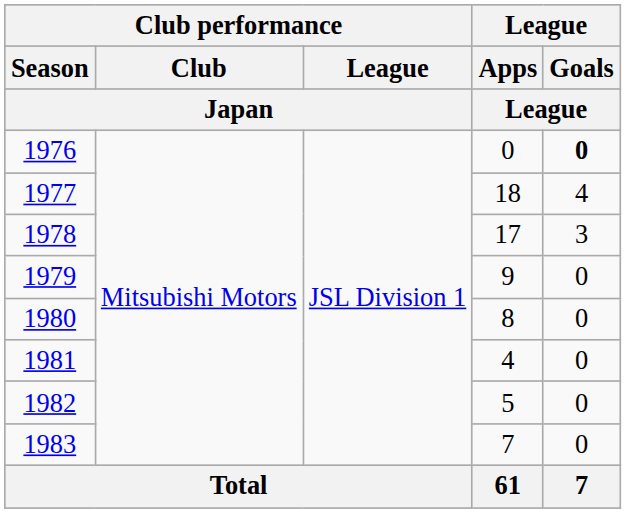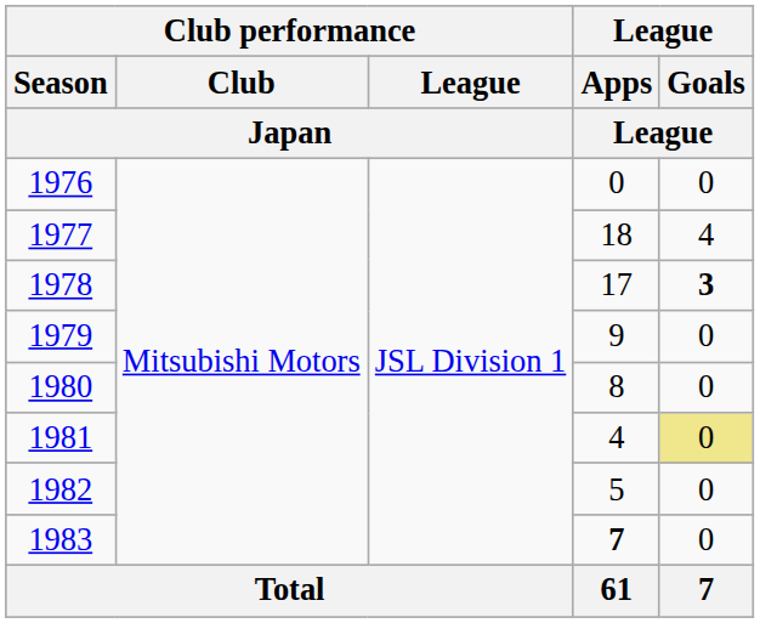1976 | League / Goals / League: bold -> normal
1978 | League / Goals / League: normal -> bold
1981 | League / Goals / League: no background -> khaki background
1983 | League / Apps / League: normal -> bold
